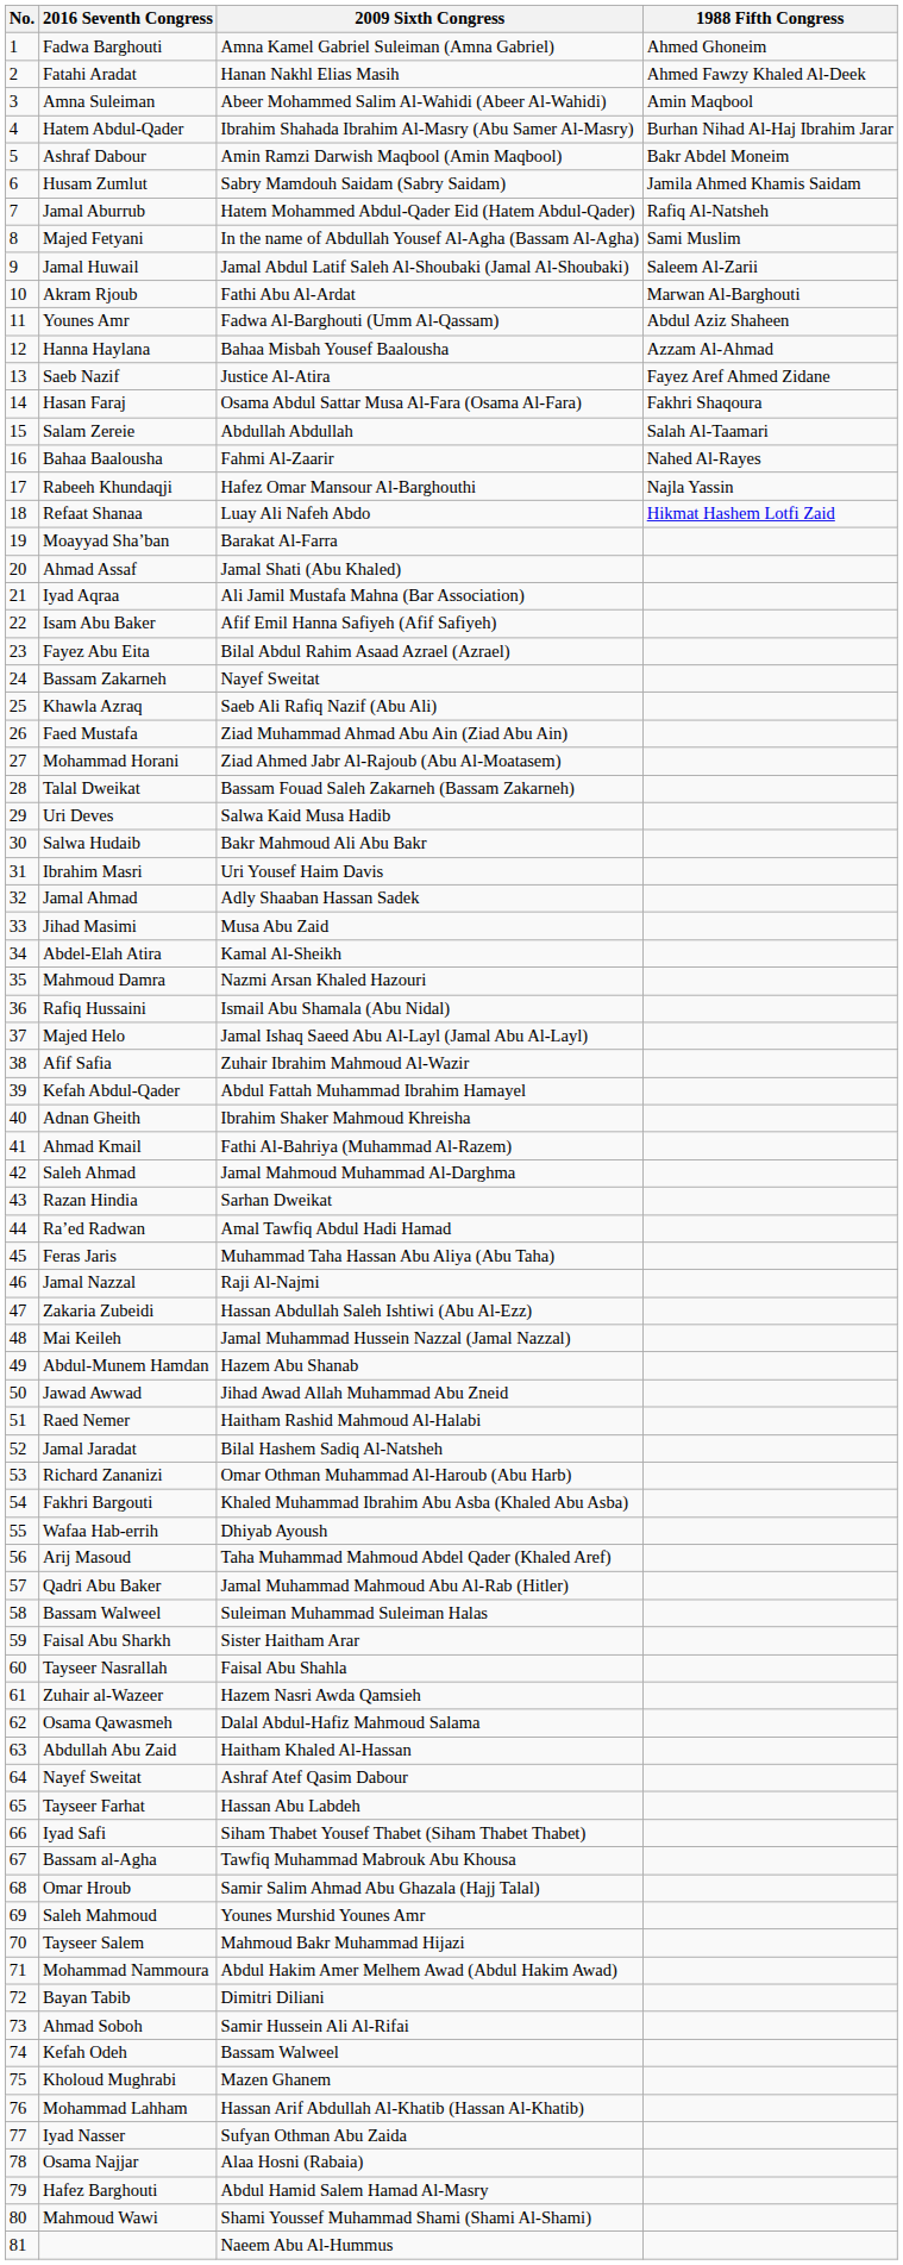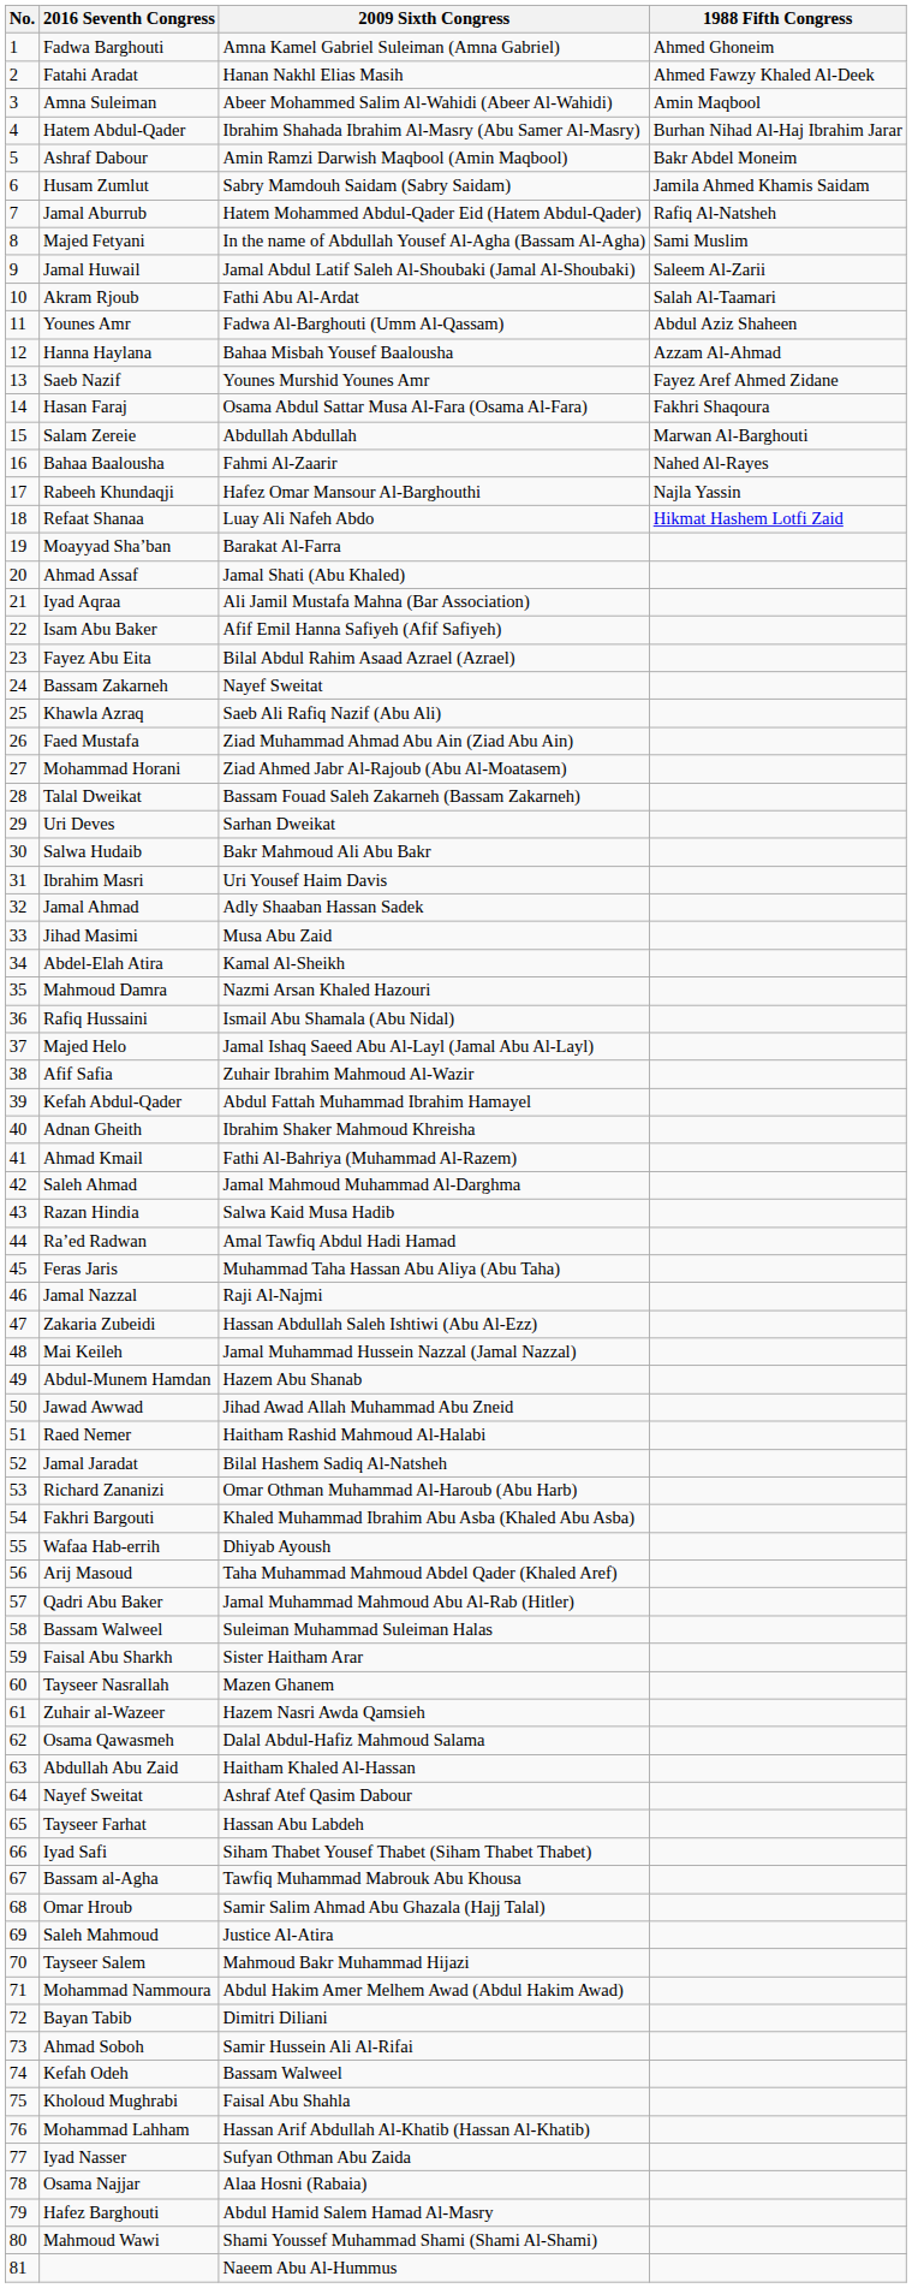Akram Rjoub | 1988 Fifth Congress: Marwan Al-Barghouti -> Salah Al-Taamari
Saeb Nazif | 2009 Sixth Congress: Justice Al-Atira -> Younes Murshid Younes Amr
Salam Zereie | 1988 Fifth Congress: Salah Al-Taamari -> Marwan Al-Barghouti
Uri Deves | 2009 Sixth Congress: Salwa Kaid Musa Hadib -> Sarhan Dweikat
Razan Hindia | 2009 Sixth Congress: Sarhan Dweikat -> Salwa Kaid Musa Hadib
Tayseer Nasrallah | 2009 Sixth Congress: Faisal Abu Shahla -> Mazen Ghanem
Saleh Mahmoud | 2009 Sixth Congress: Younes Murshid Younes Amr -> Justice Al-Atira
Kholoud Mughrabi | 2009 Sixth Congress: Mazen Ghanem -> Faisal Abu Shahla
